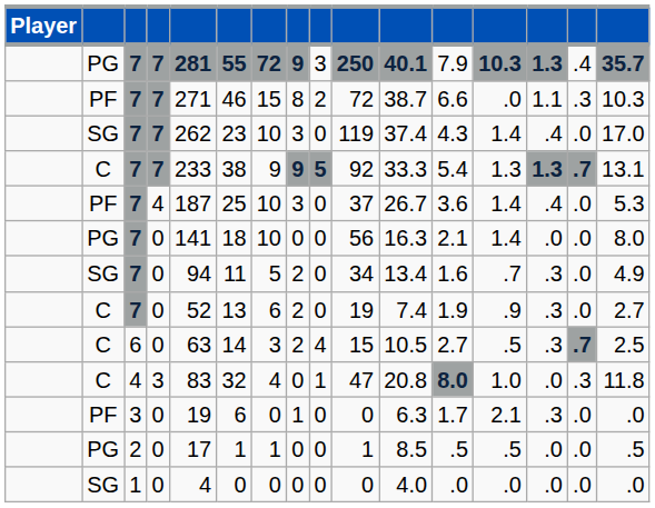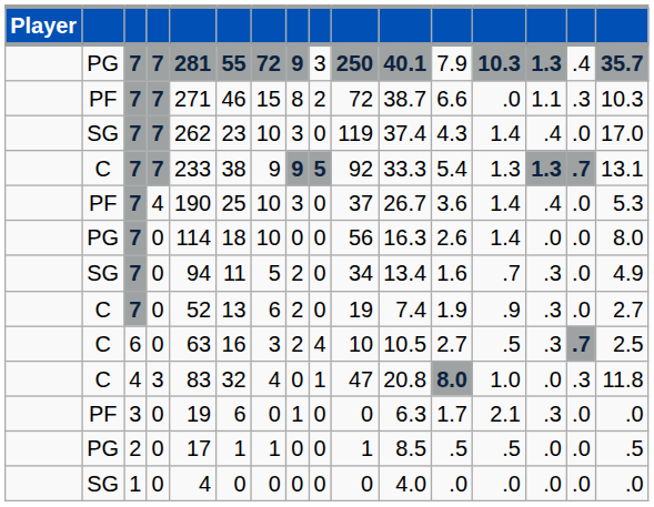row 6 | column 5: 187 -> 190
row 7 | column 5: 141 -> 114
row 7 | column 12: 2.1 -> 2.6
row 10 | column 6: 14 -> 16
row 10 | column 10: 15 -> 10
